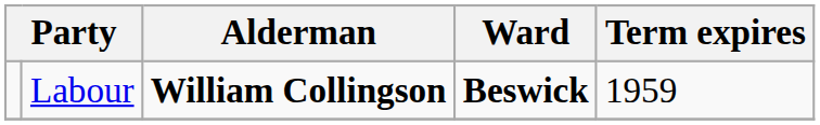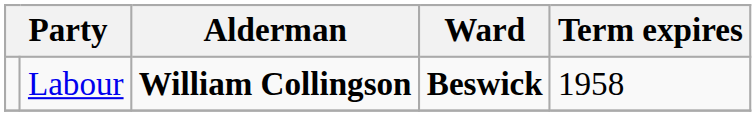Labour | Term expires: 1959 -> 1958
